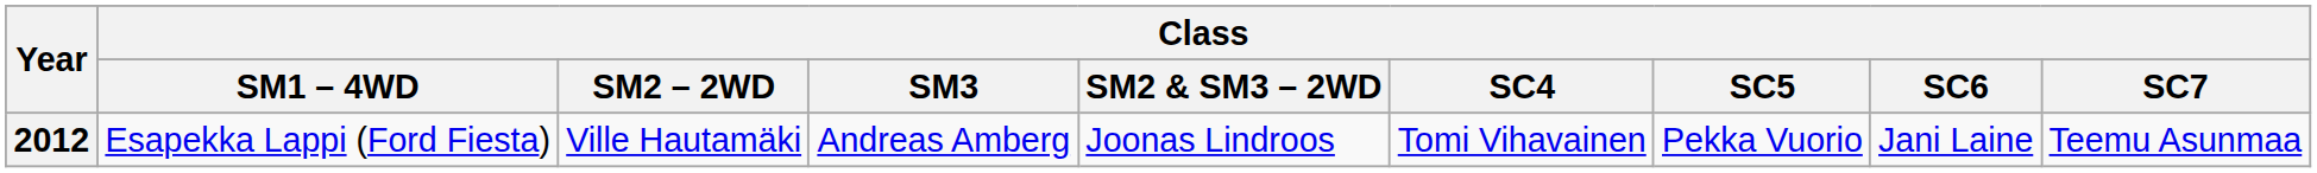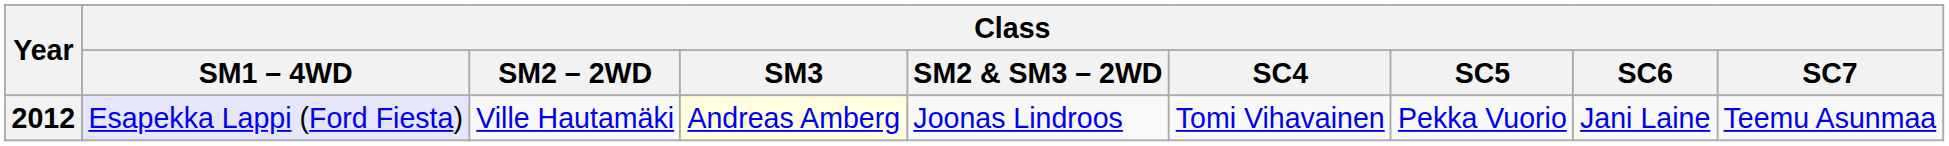2012 | Class / SM1 – 4WD: no background -> lavender background
2012 | Class / SM3: no background -> lightyellow background
